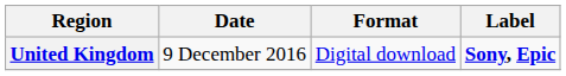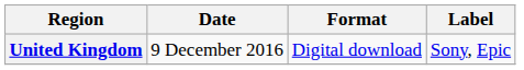United Kingdom | Label: bold -> normal
